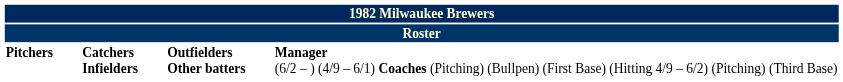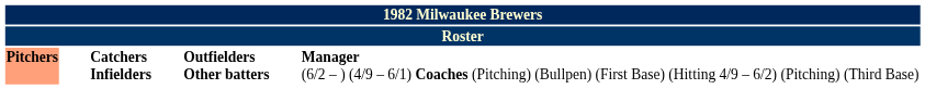Pitchers | column 1: no background -> lightsalmon background
